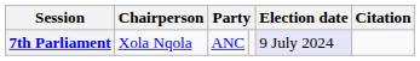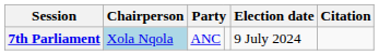7th Parliament | Chairperson: no background -> lightblue background
7th Parliament | Election date: lavender background -> no background
